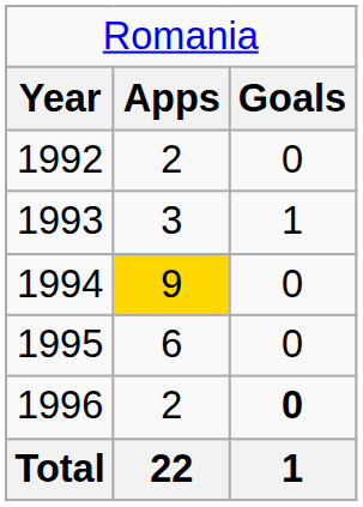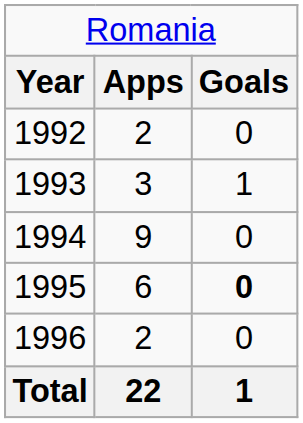1994 | column 2: gold background -> no background
1995 | column 3: normal -> bold
1996 | column 3: bold -> normal
